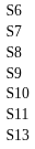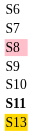S8 | column 1: no background -> pink background
S11 | column 1: normal -> bold
S13 | column 1: no background -> gold background
